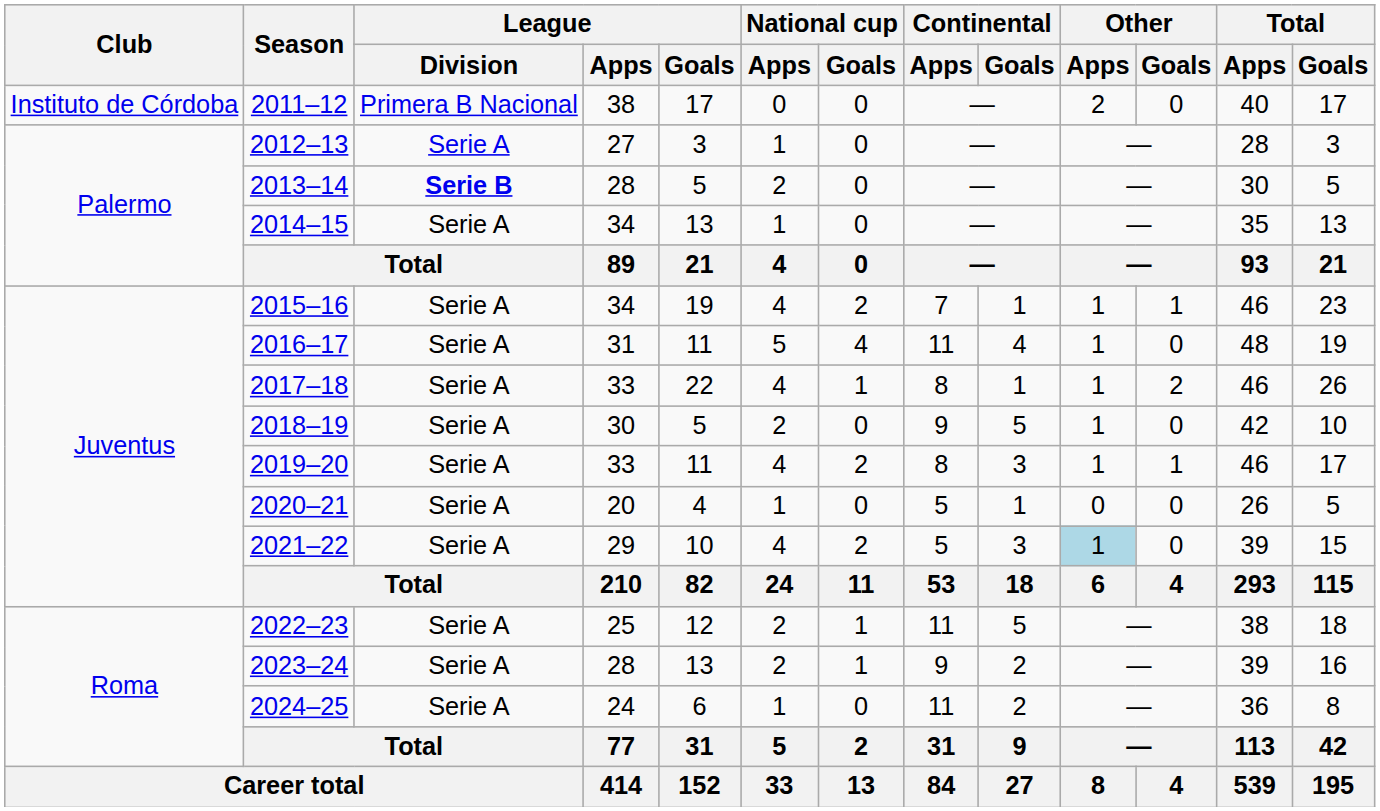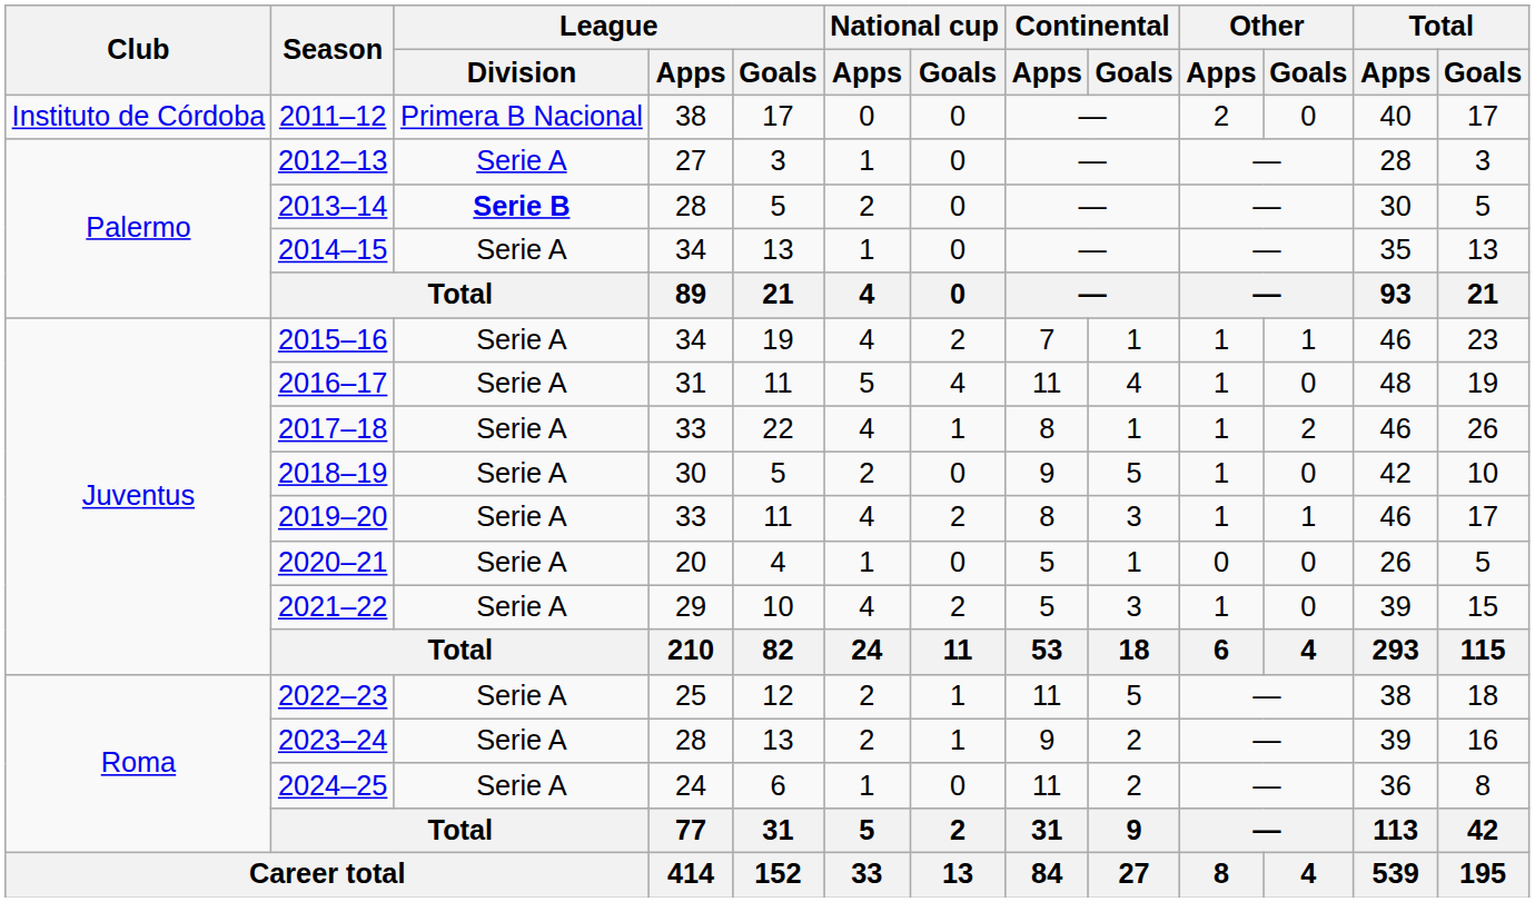2021–22 | Other / Apps: lightblue background -> no background
